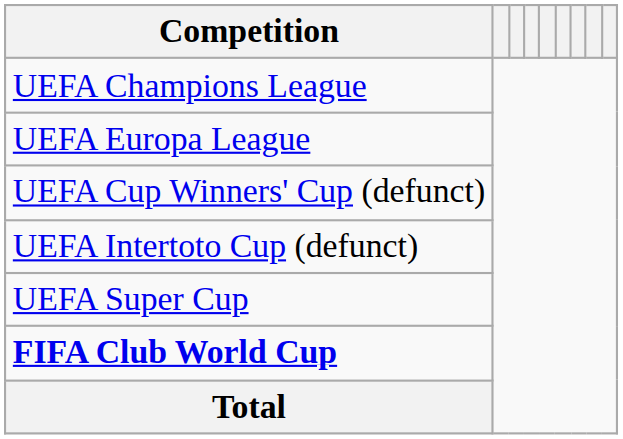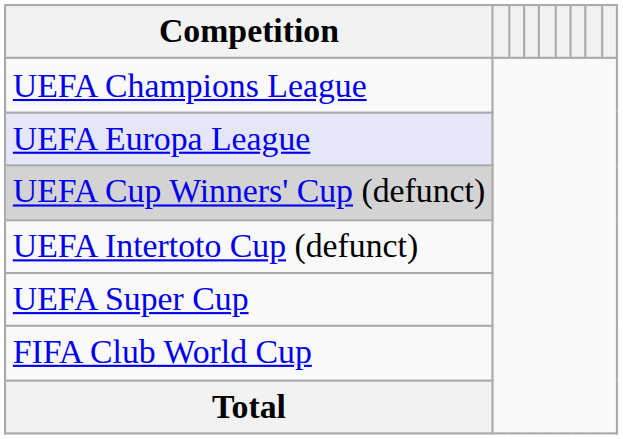UEFA Europa League | Competition: no background -> lavender background
UEFA Cup Winners' Cup (defunct) | Competition: no background -> lightgrey background
FIFA Club World Cup | Competition: bold -> normal
